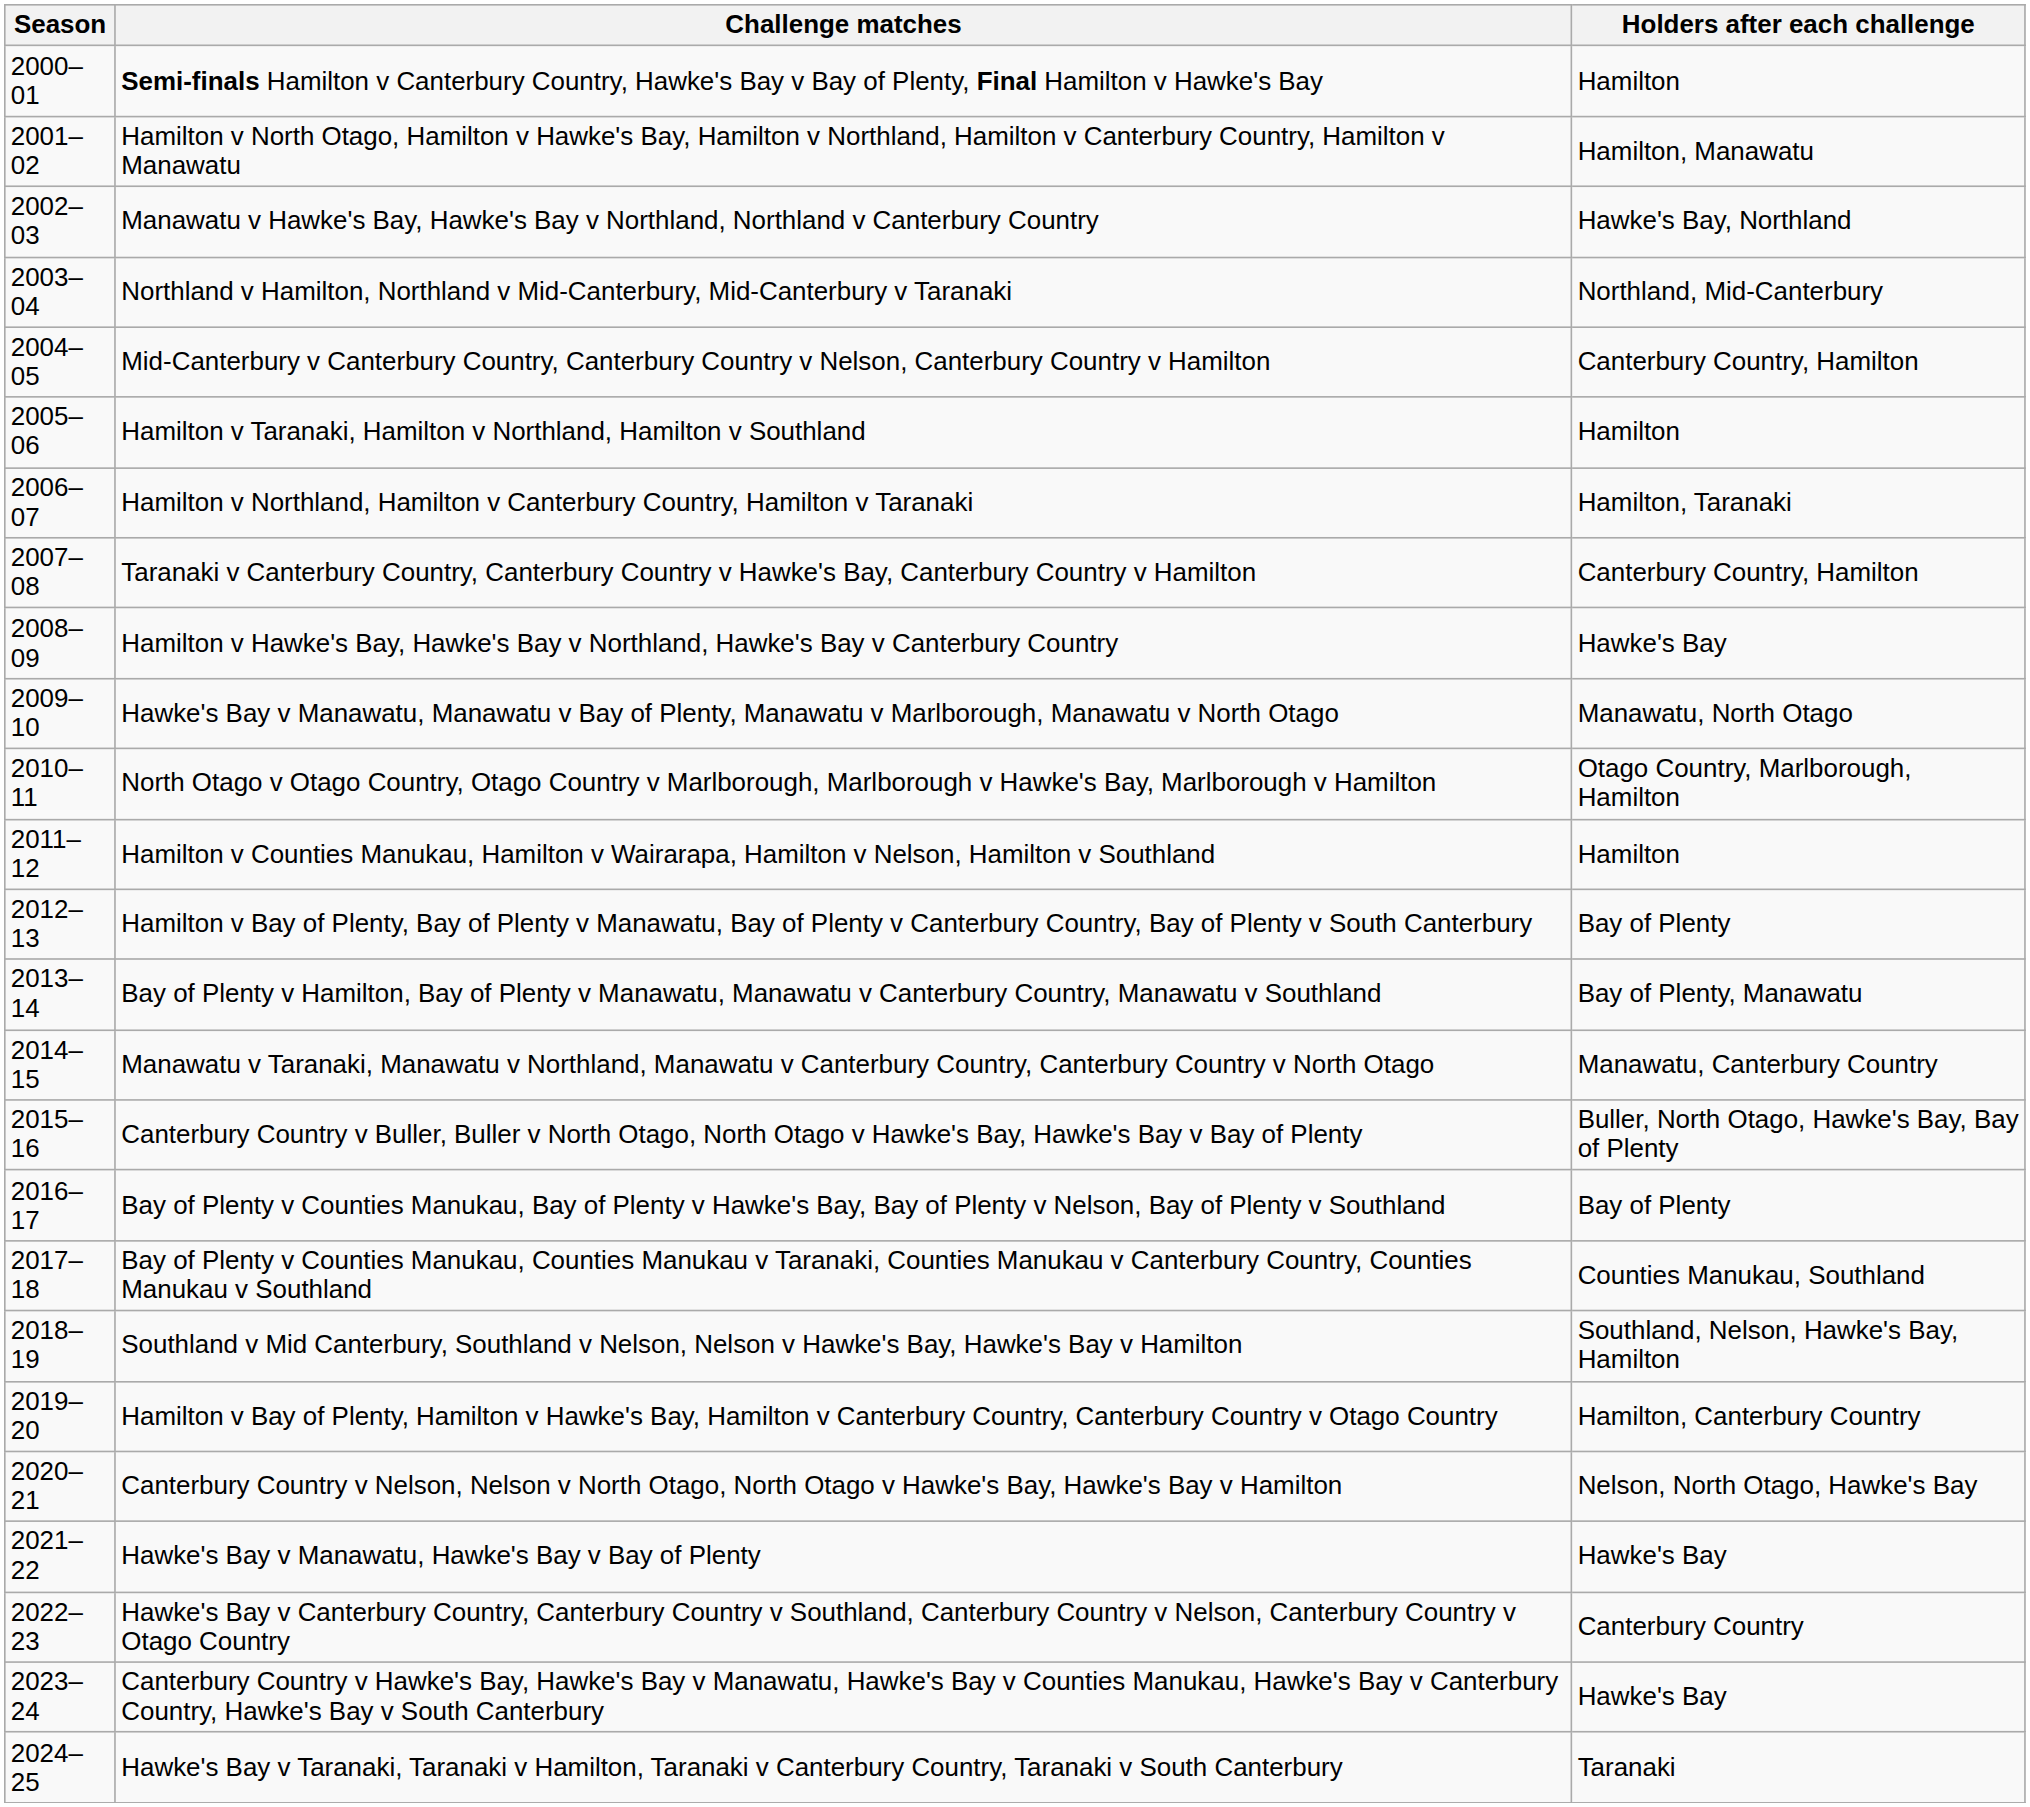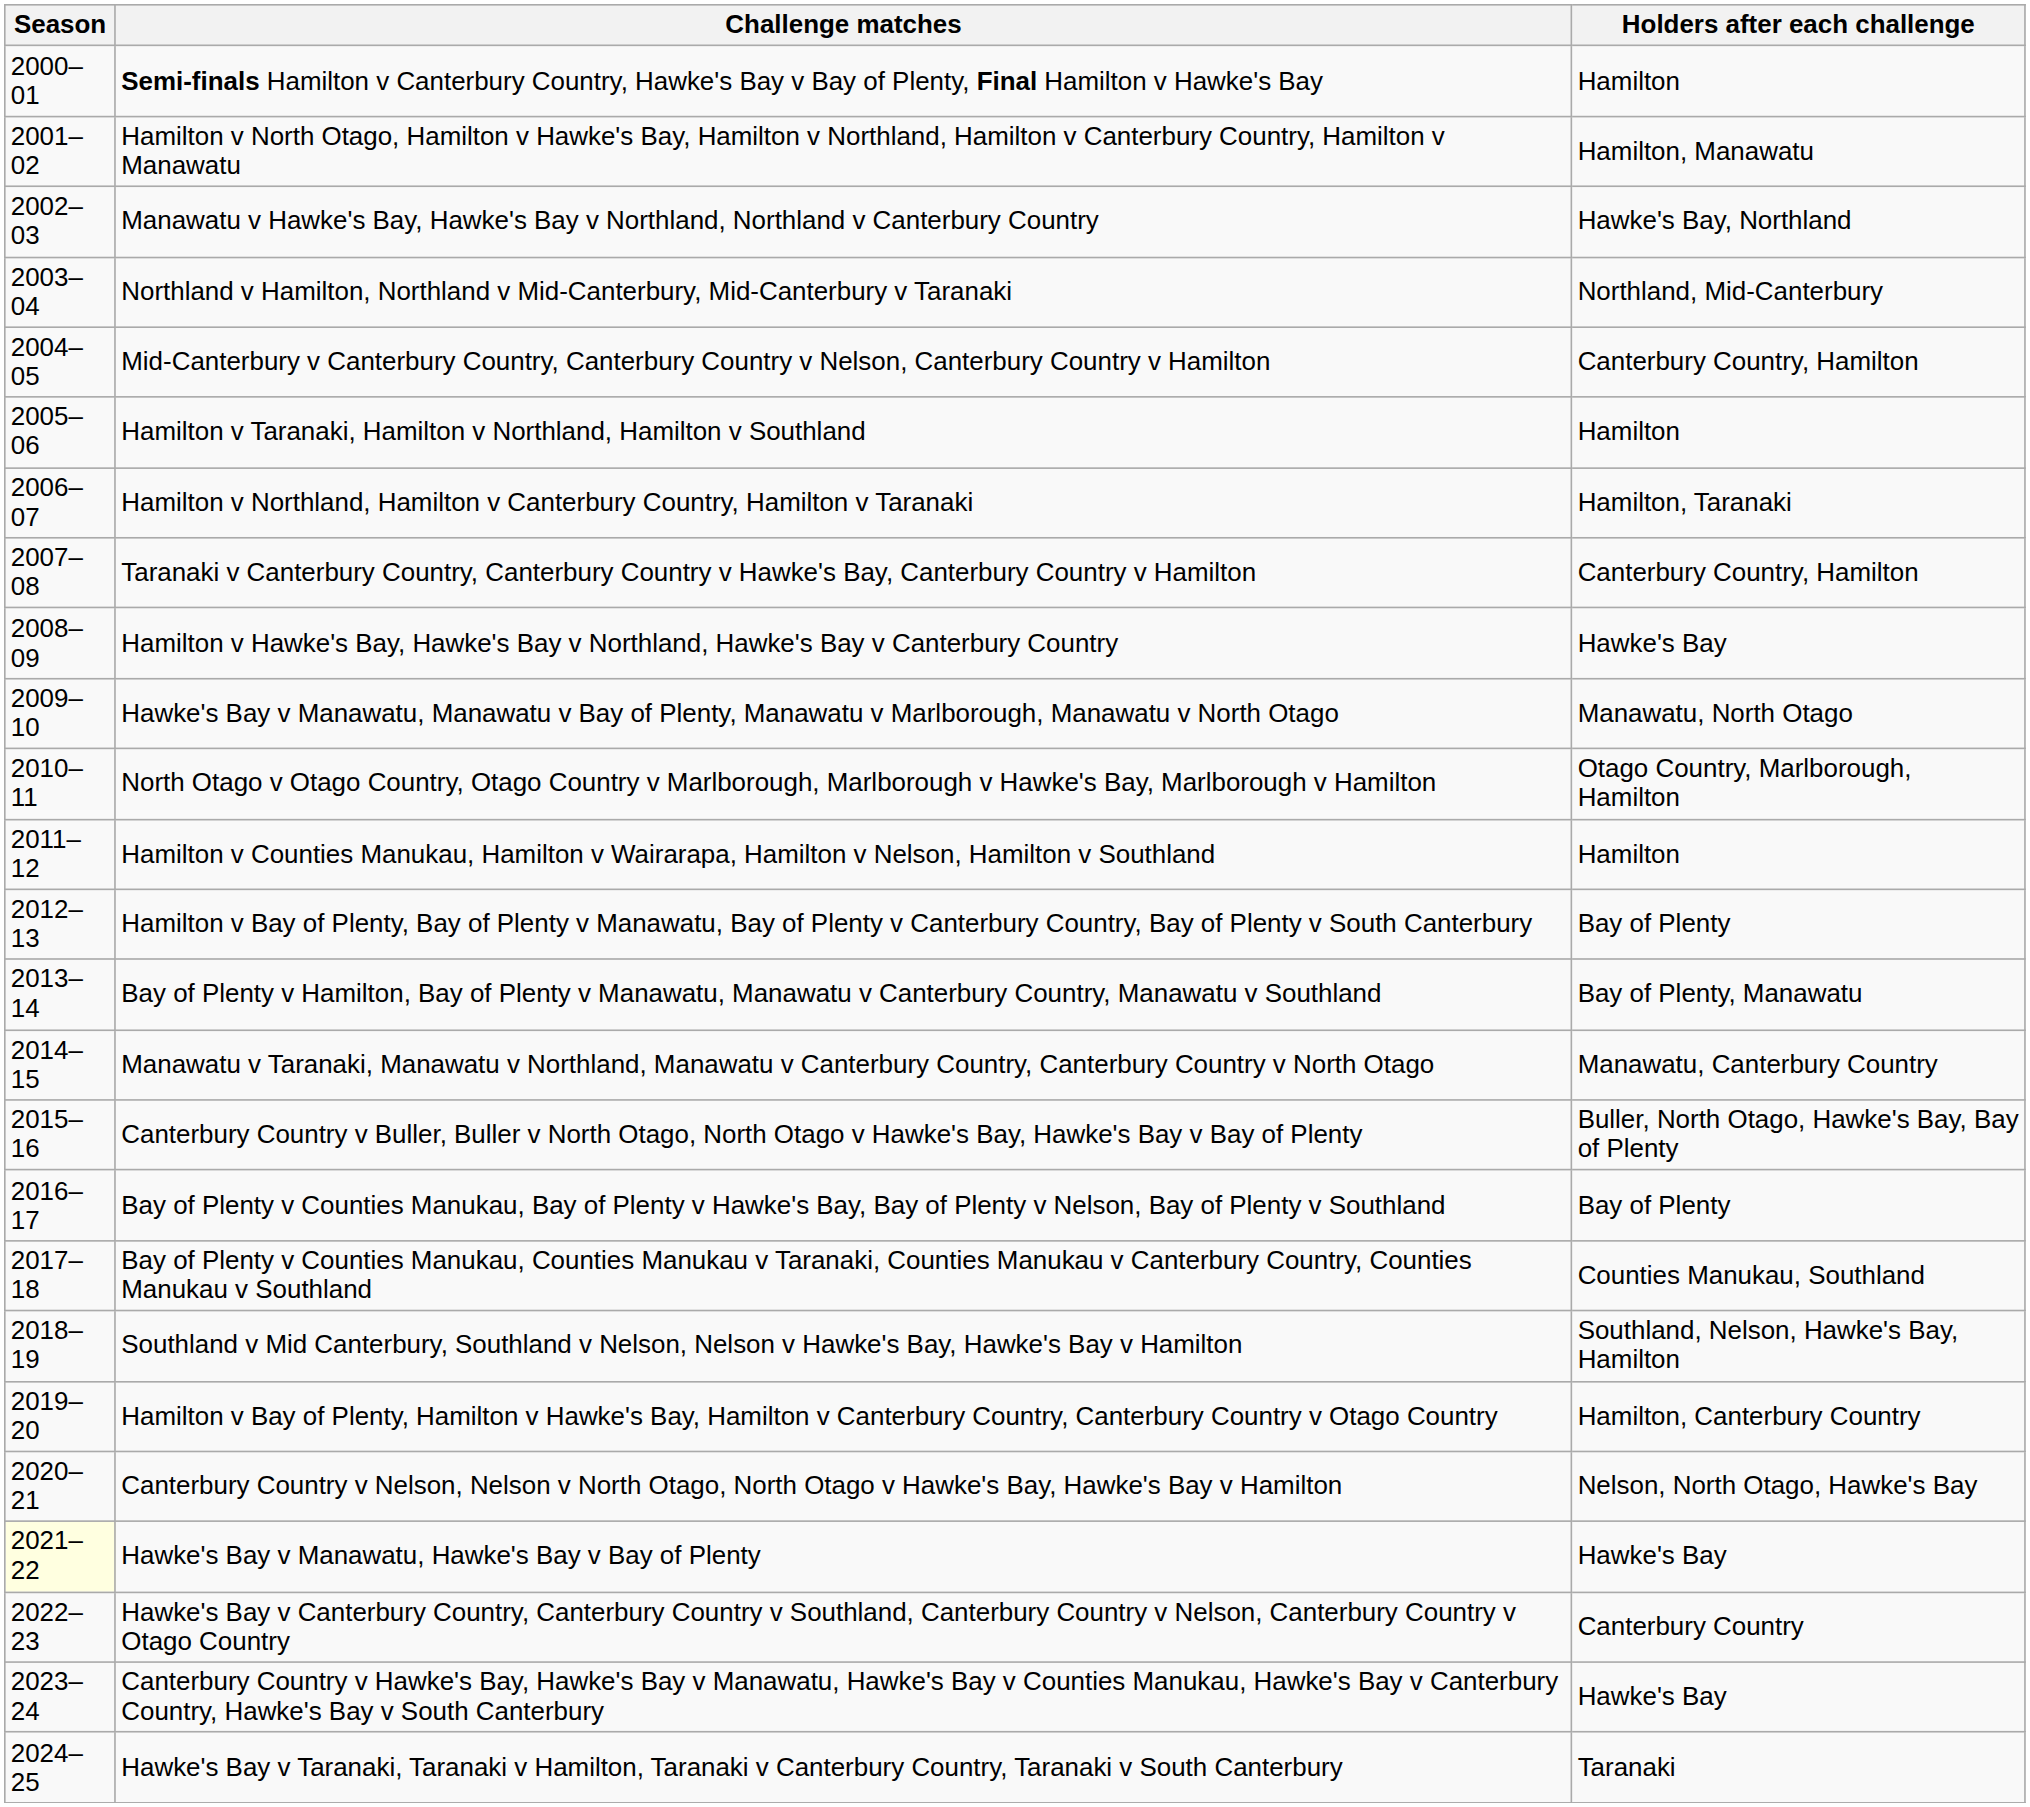Hawke's Bay v Manawatu, Hawke's Bay v Bay of Plenty | Season: no background -> lightyellow background
